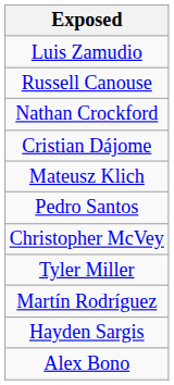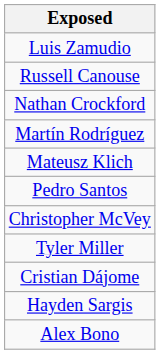row 5 | column 1: Cristian Dájome -> Martín Rodríguez
row 10 | column 1: Martín Rodríguez -> Cristian Dájome
